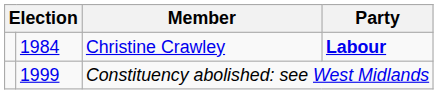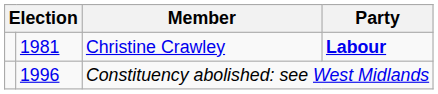Christine Crawley | column 2: 1984 -> 1981
Constituency abolished: see West Midlands | column 2: 1999 -> 1996
